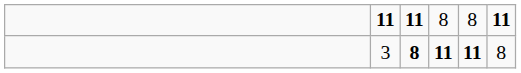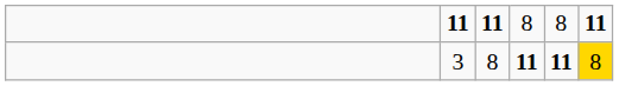row 2 | column 3: bold -> normal
row 2 | column 6: no background -> gold background
